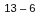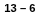row 1 | column 1: normal -> bold
